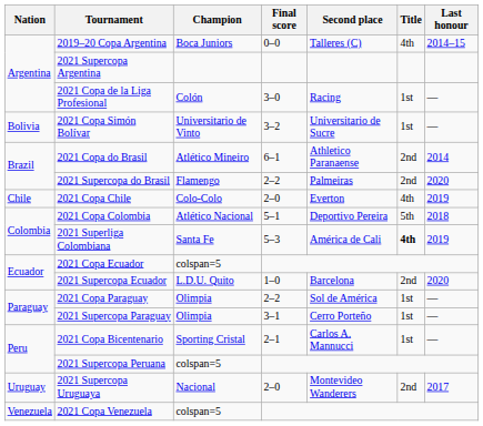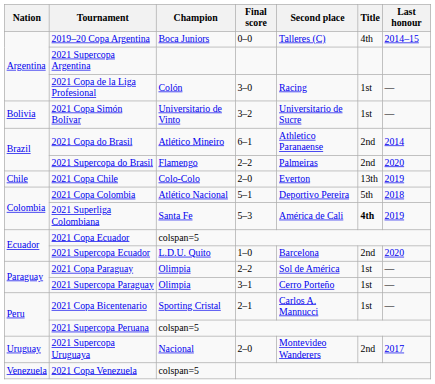2021 Copa Chile | Title: 4th -> 13th
